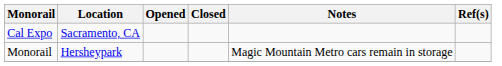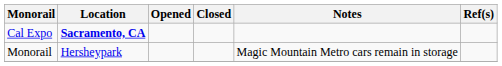Cal Expo | Location: normal -> bold
